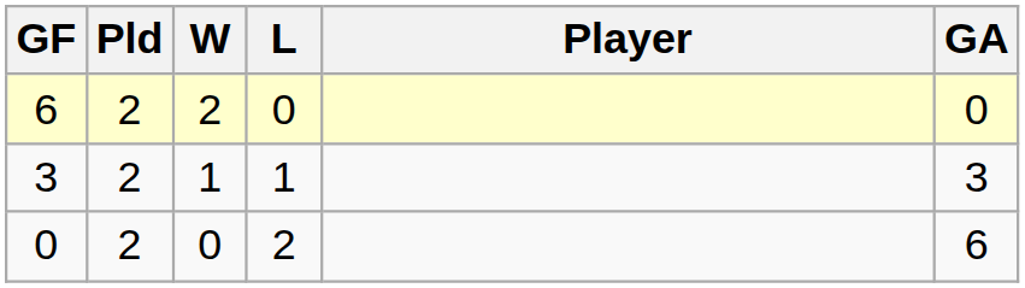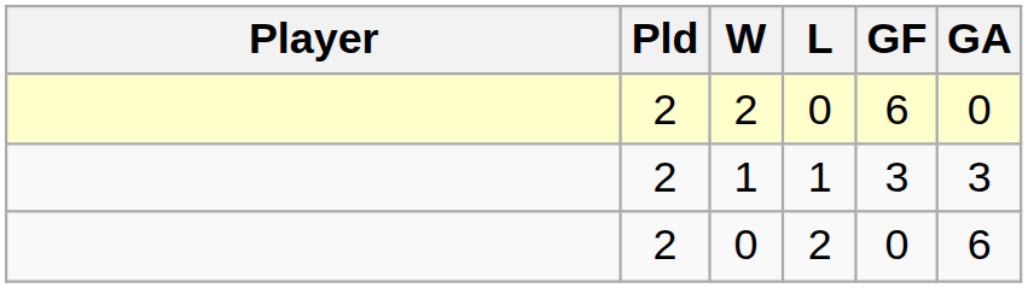columns swapped: Player <-> GF
